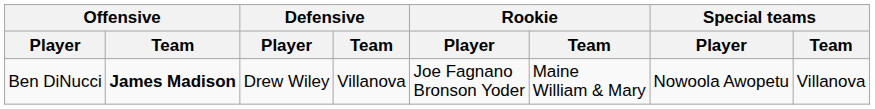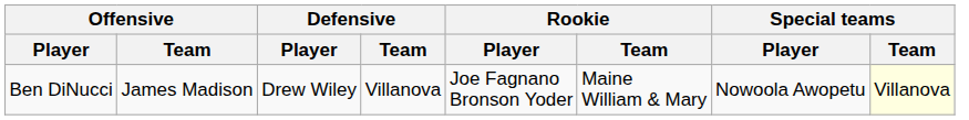Ben DiNucci | Offensive / Team: bold -> normal
Ben DiNucci | Special teams / Team: no background -> lightyellow background
